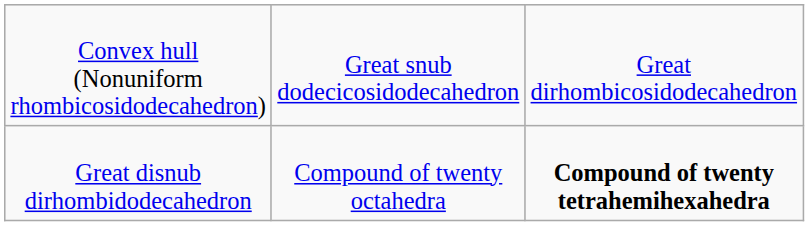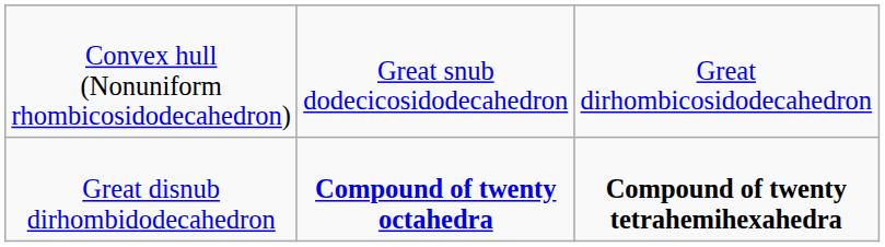Great disnub dirhombidodecahedron | column 2: normal -> bold
